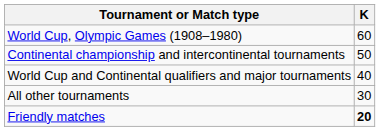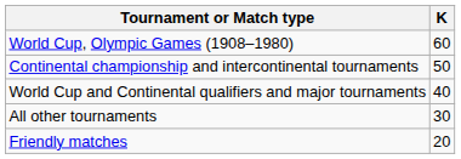Friendly matches | K: bold -> normal
